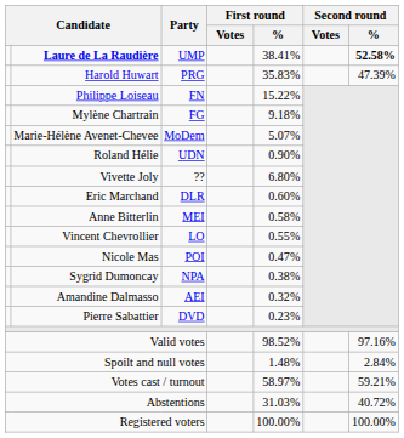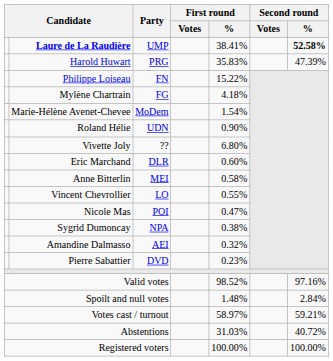Mylène Chartrain | First round / %: 9.18% -> 4.18%
Marie-Hélène Avenet-Chevee | First round / %: 5.07% -> 1.54%
